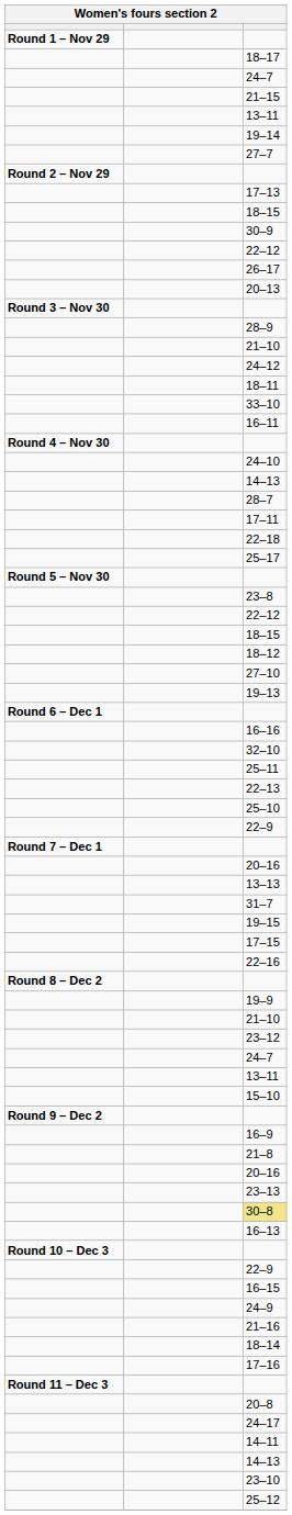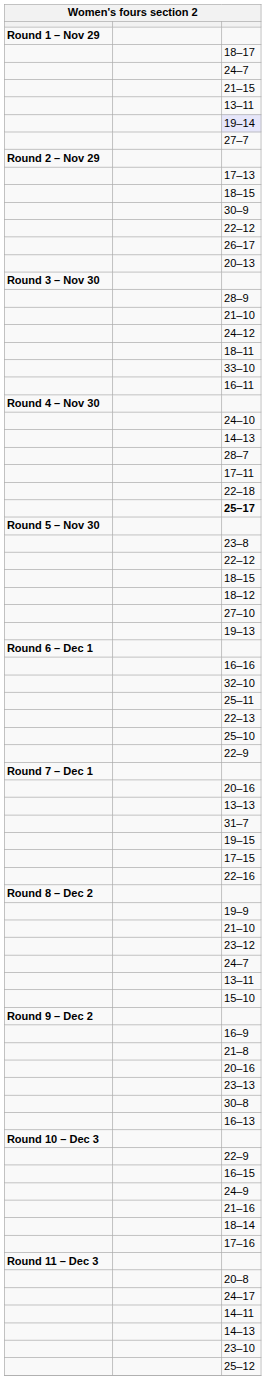19–14 | column 3: no background -> lavender background
25–17 | column 3: normal -> bold
30–8 | column 3: khaki background -> no background
